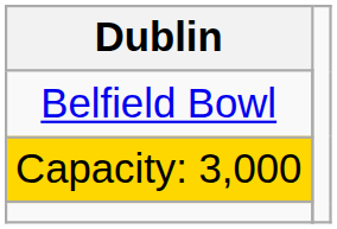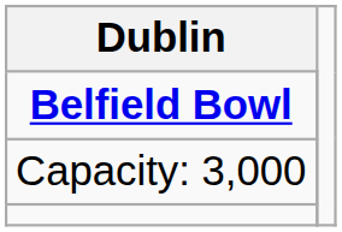Belfield Bowl | column 1: normal -> bold
Capacity: 3,000 | column 1: gold background -> no background
